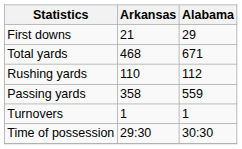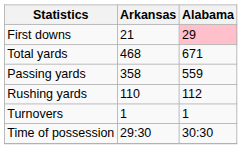First downs | Alabama: no background -> pink background
rows swapped: Rushing yards <-> Passing yards
